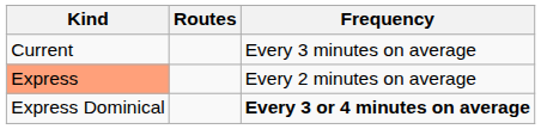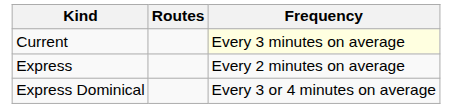row 2 | Frequency: no background -> lightyellow background
row 3 | Kind: lightsalmon background -> no background
row 4 | Frequency: bold -> normal
